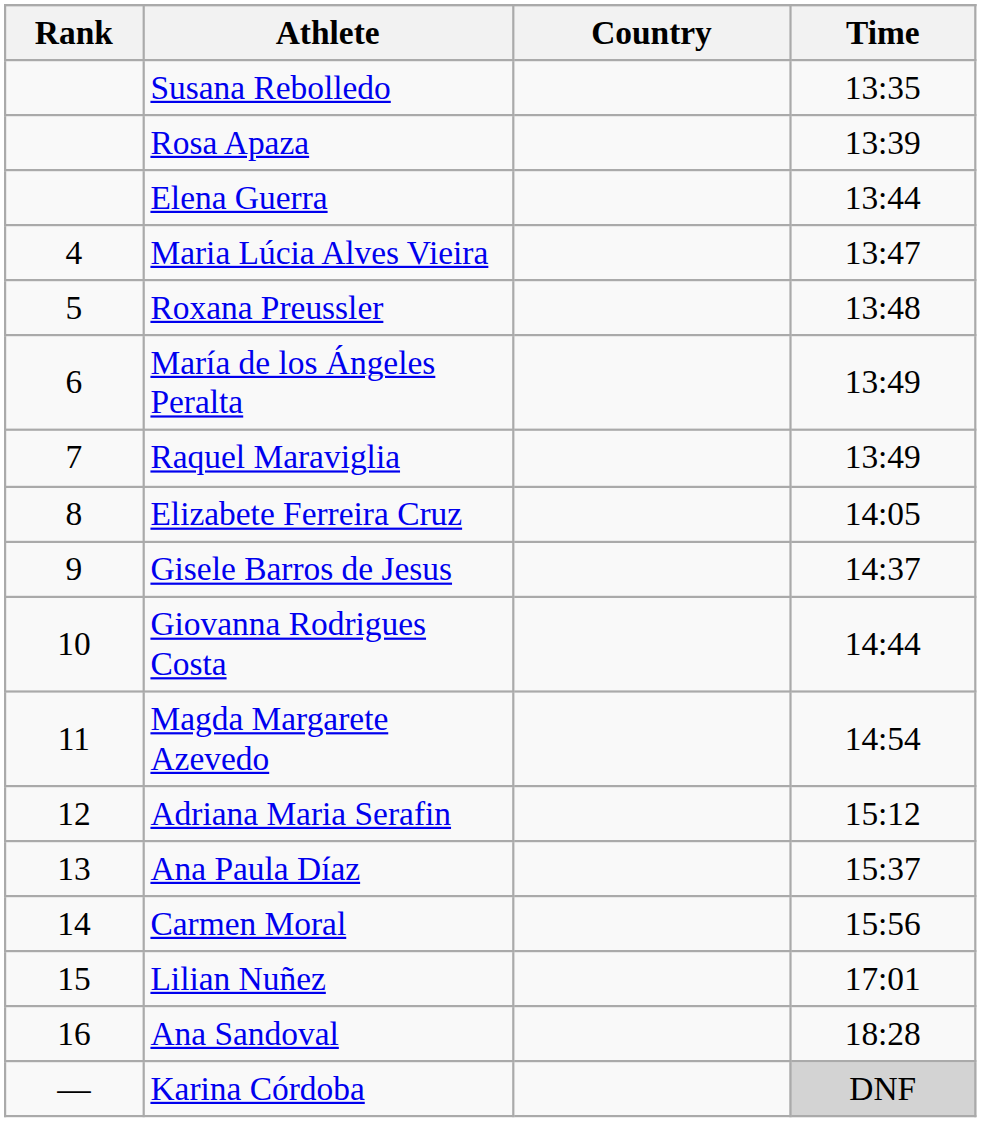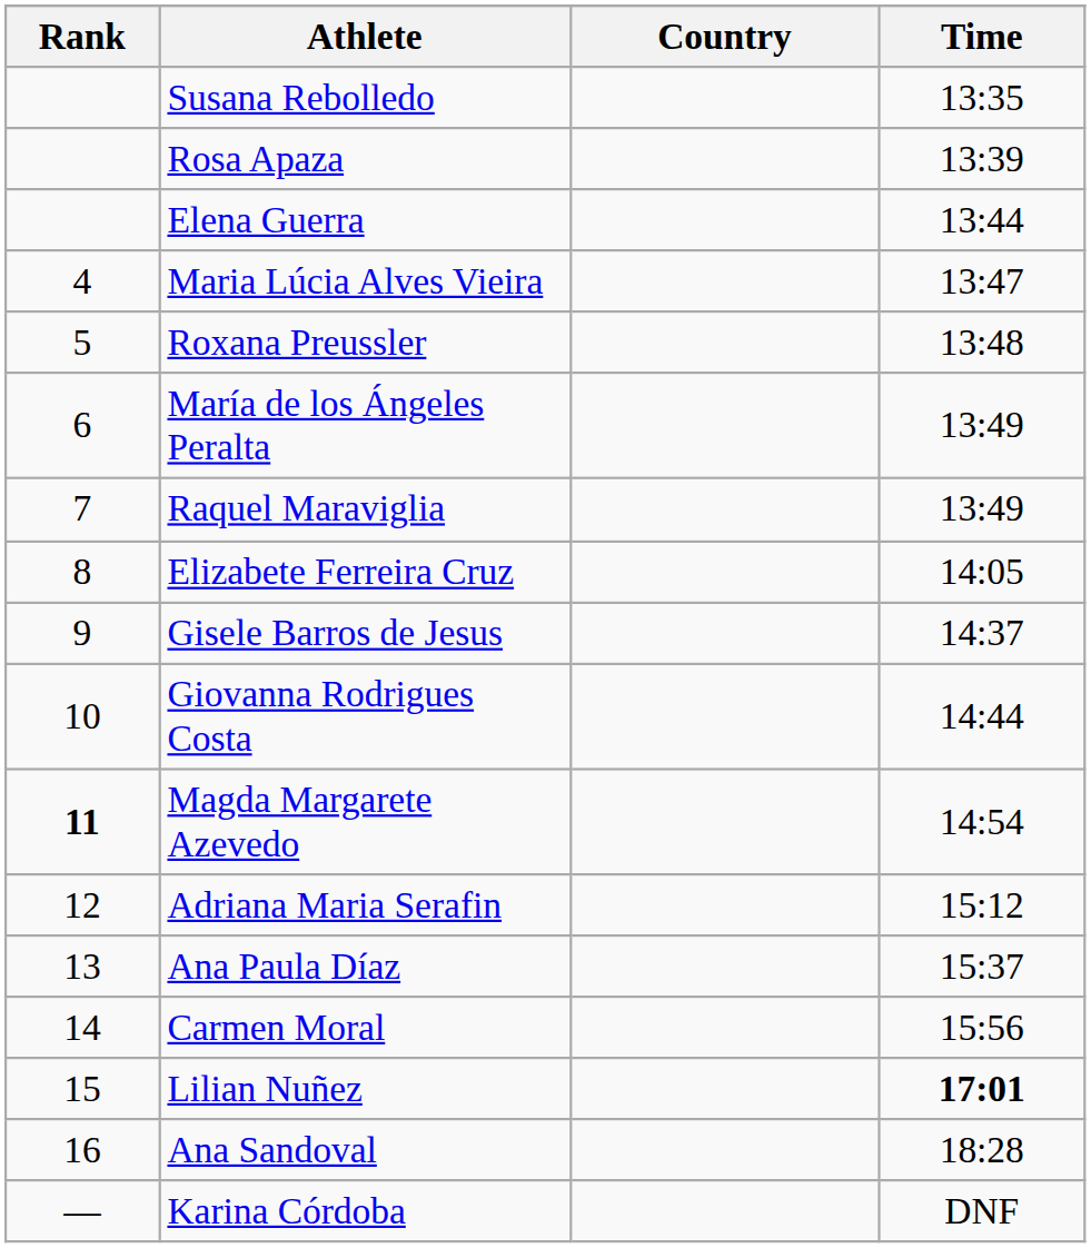Magda Margarete Azevedo | Rank: normal -> bold
Lilian Nuñez | Time: normal -> bold
Karina Córdoba | Time: lightgrey background -> no background
